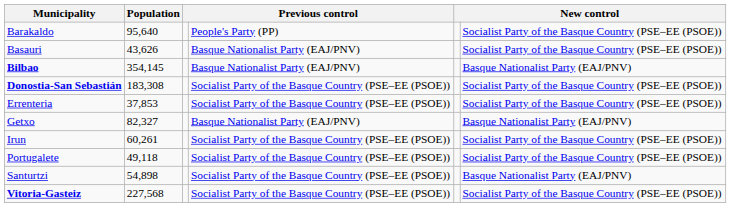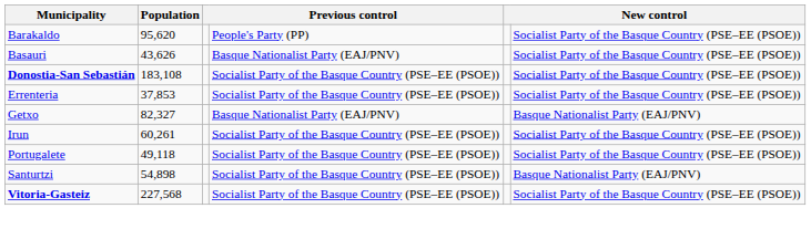Barakaldo | Population: 95,640 -> 95,620
- row: Bilbao | 354,145 | Basque Nationalist Party (EAJ/PNV) | Basque Nationalist Party (EAJ/PNV)
Donostia-San Sebastián | Population: 183,308 -> 183,108
